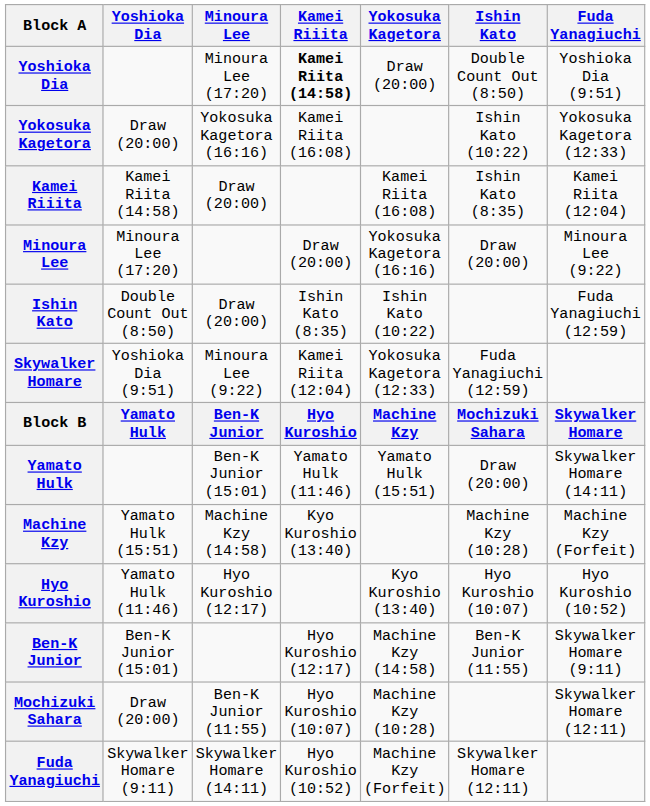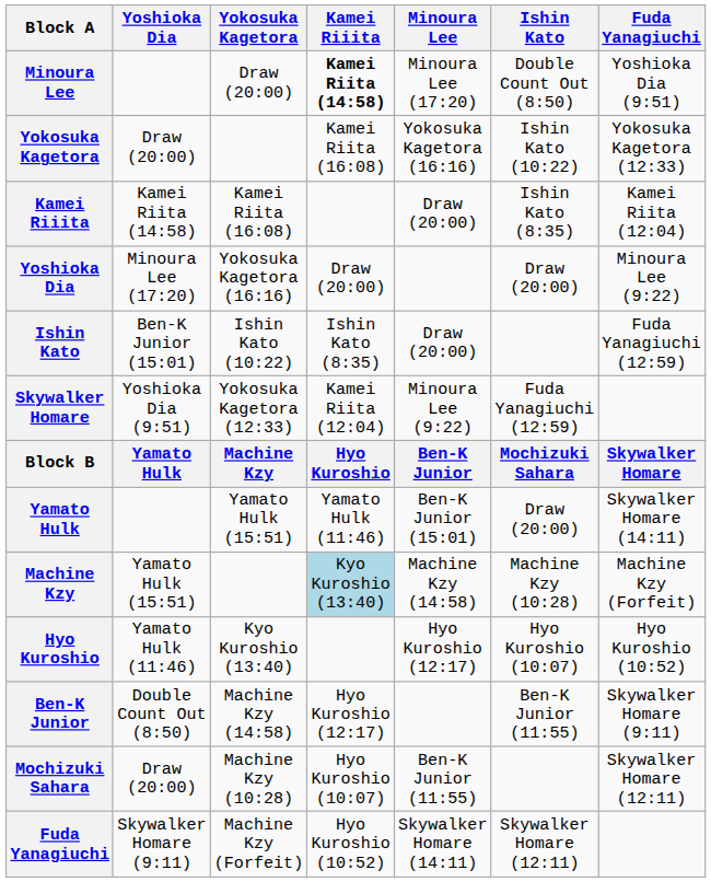columns swapped: Yokosuka Kagetora <-> Minoura Lee
row 2 | Block A: Yoshioka Dia -> Minoura Lee
row 5 | Block A: Minoura Lee -> Yoshioka Dia
row 6 | Yoshioka Dia: Double Count Out (8:50) -> Ben-K Junior (15:01)
row 10 | Kamei Riiita: no background -> lightblue background
row 12 | Yoshioka Dia: Ben-K Junior (15:01) -> Double Count Out (8:50)
